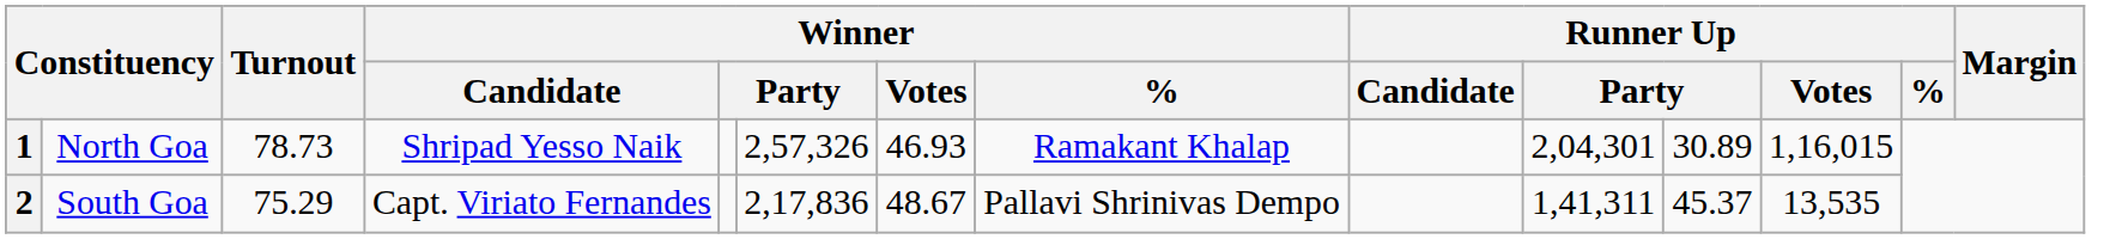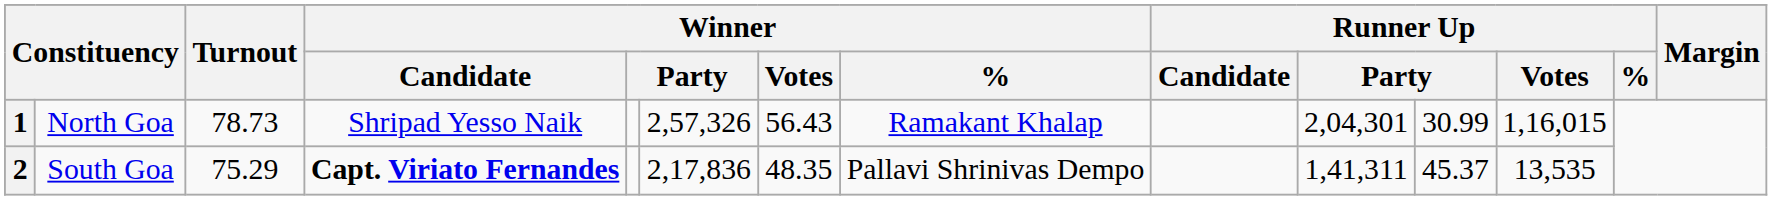1 | Winner / Votes: 46.93 -> 56.43
1 | column 11: 30.89 -> 30.99
2 | Winner / Candidate: normal -> bold
2 | Winner / Votes: 48.67 -> 48.35
